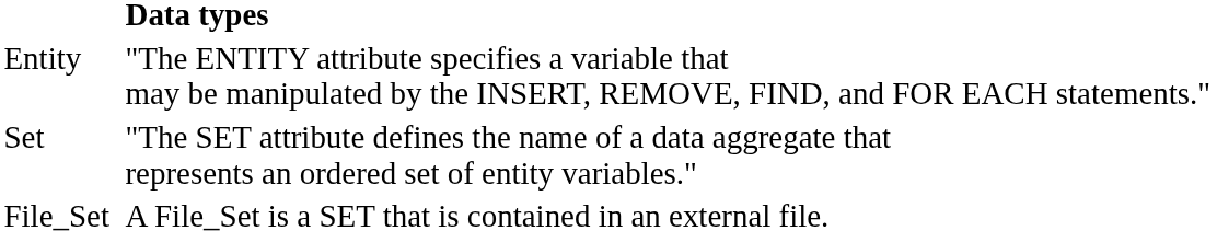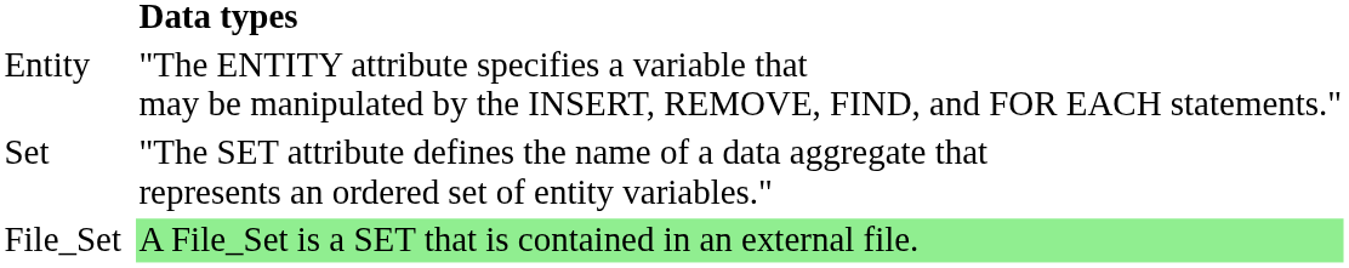File_Set | column 2: no background -> lightgreen background
